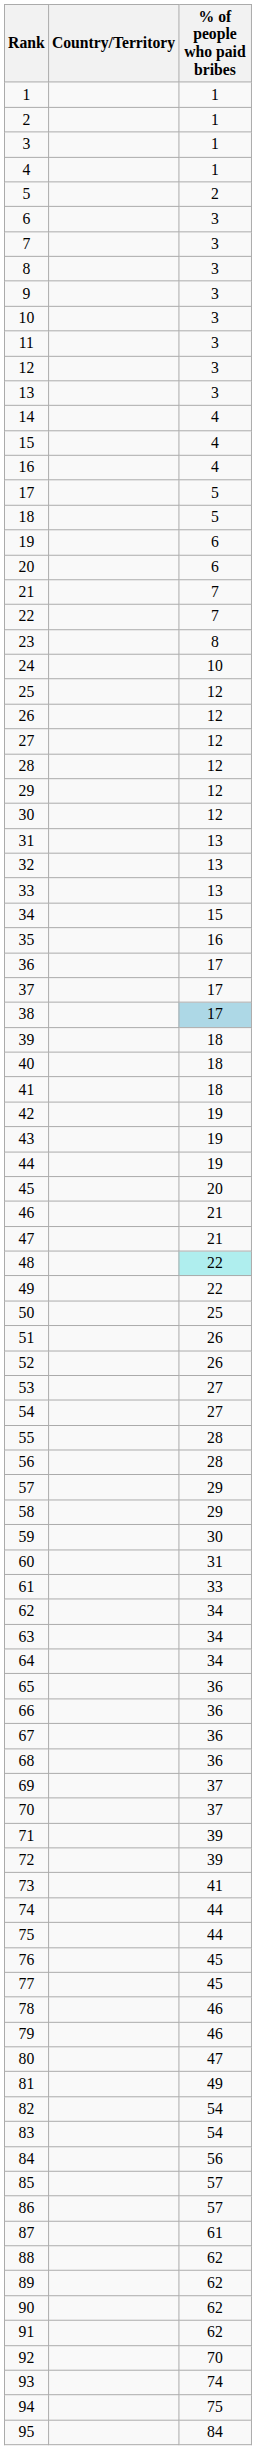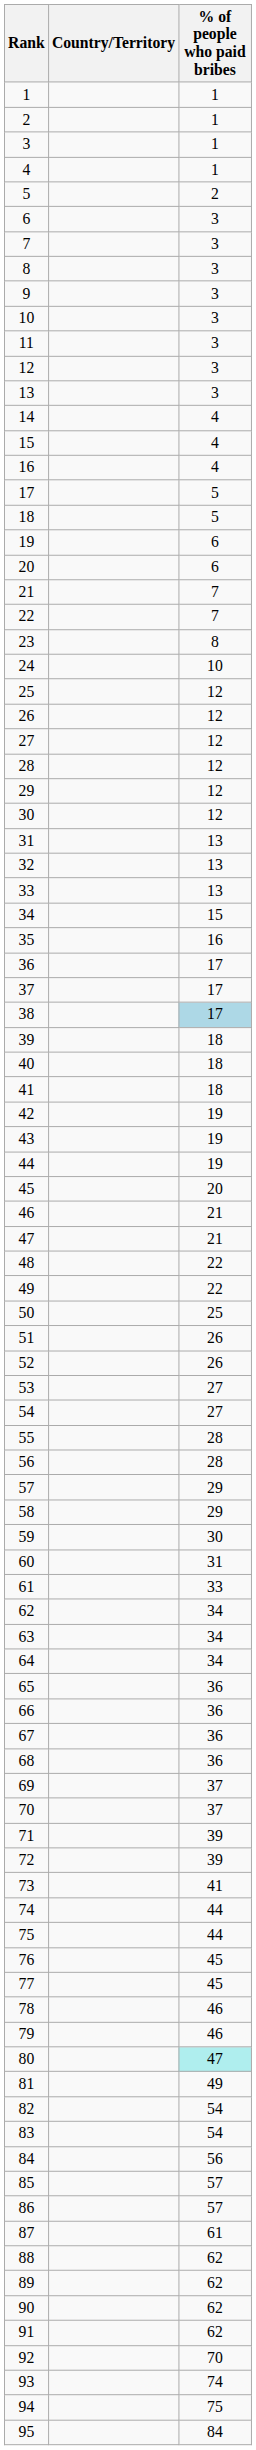48 | % of people who paid bribes: paleturquoise background -> no background
80 | % of people who paid bribes: no background -> paleturquoise background
